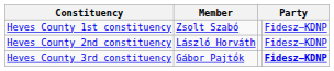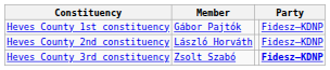Heves County 1st constituency | Member: Zsolt Szabó -> Gábor Pajtók
Heves County 3rd constituency | Member: Gábor Pajtók -> Zsolt Szabó
